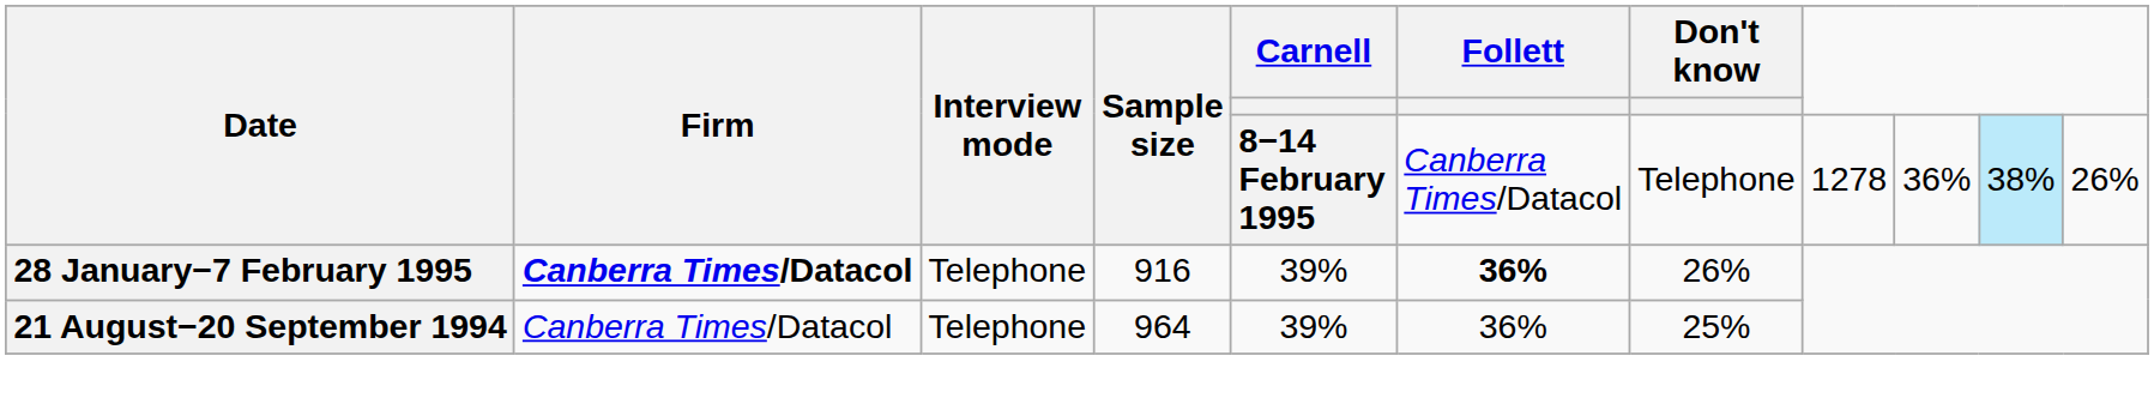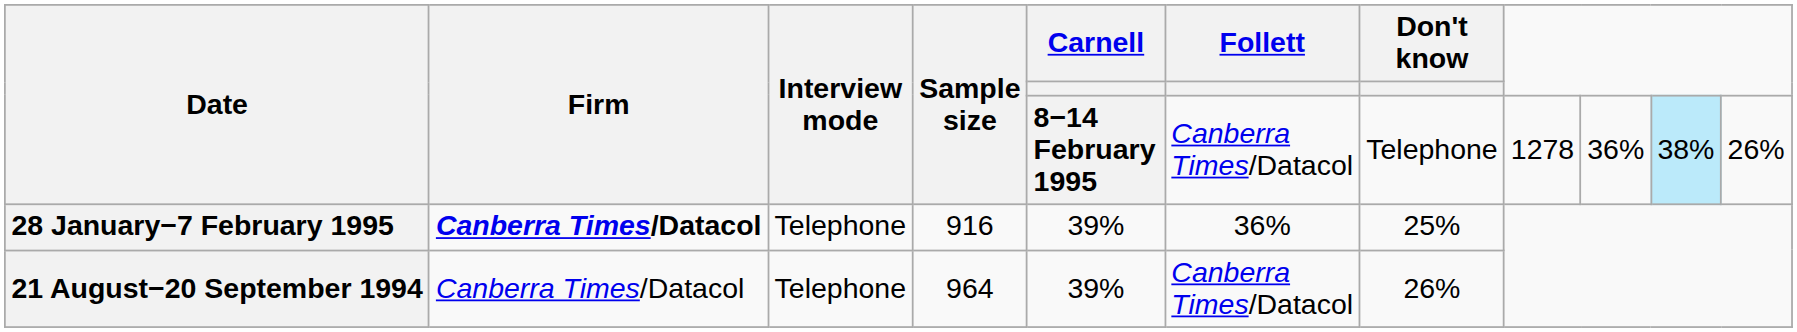28 January−7 February 1995 | Follett: bold -> normal
28 January−7 February 1995 | Don't know: 26% -> 25%
21 August−20 September 1994 | Follett: 36% -> Canberra Times/Datacol
21 August−20 September 1994 | Don't know: 25% -> 26%
